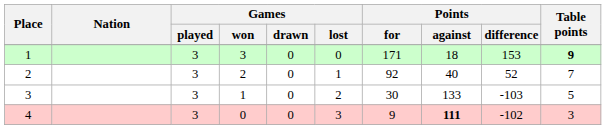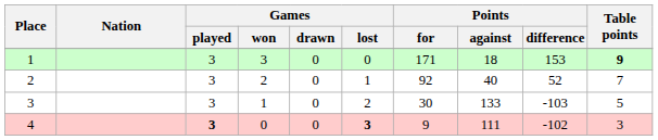4 | Games / played: normal -> bold
4 | Games / lost: normal -> bold
4 | Points / against: bold -> normal
